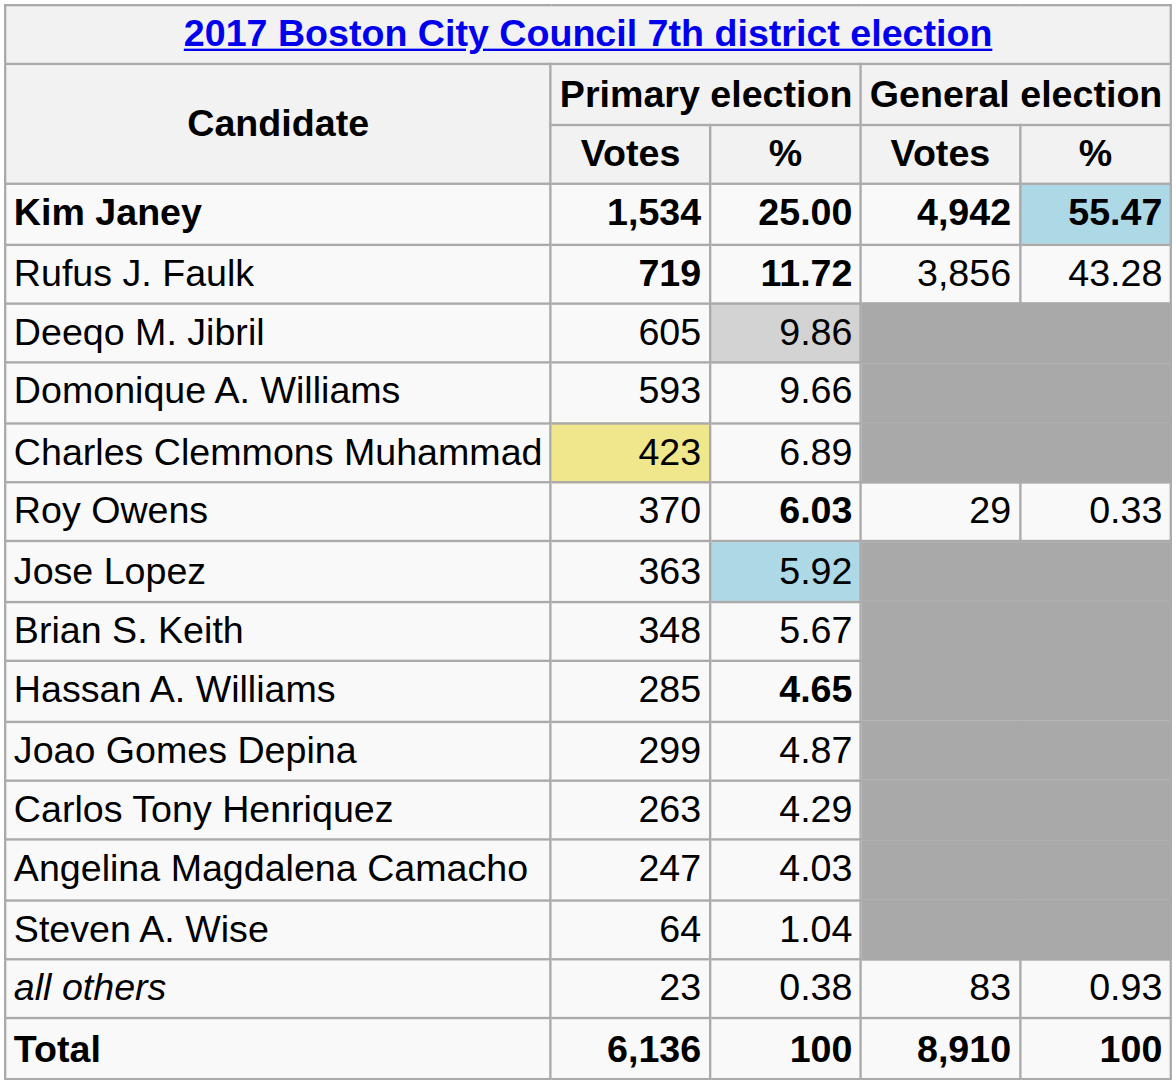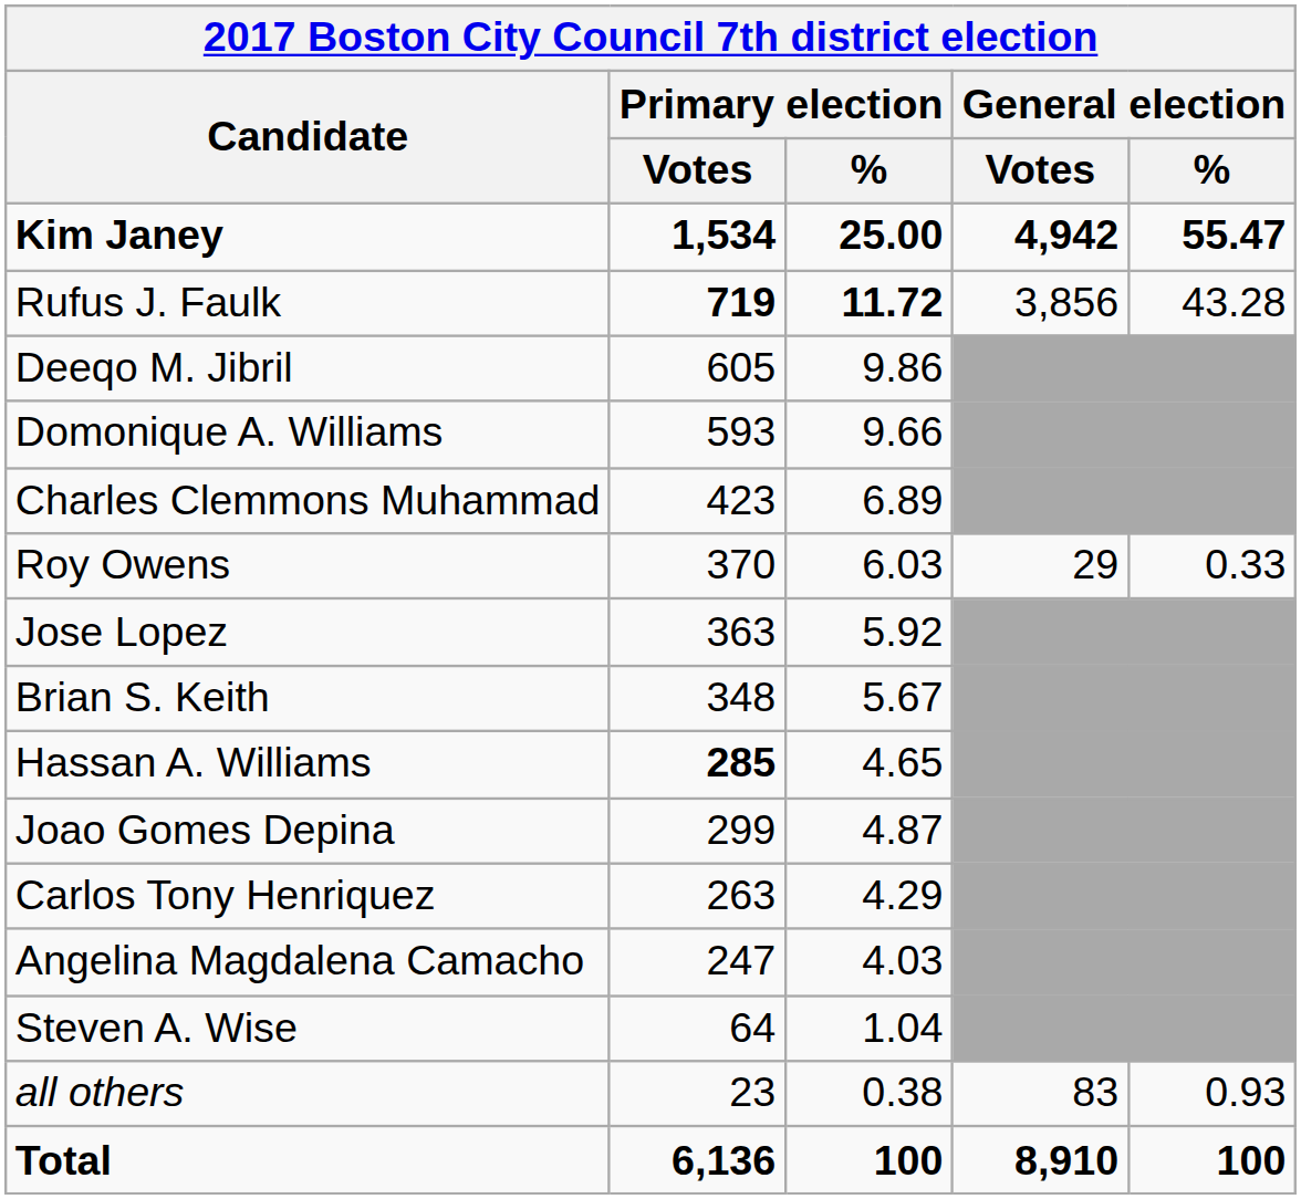Kim Janey | General election / %: lightblue background -> no background
Deeqo M. Jibril | Primary election / %: lightgrey background -> no background
Charles Clemmons Muhammad | Primary election / Votes: khaki background -> no background
Roy Owens | Primary election / %: bold -> normal
Jose Lopez | Primary election / %: lightblue background -> no background
Hassan A. Williams | Primary election / Votes: normal -> bold
Hassan A. Williams | Primary election / %: bold -> normal
